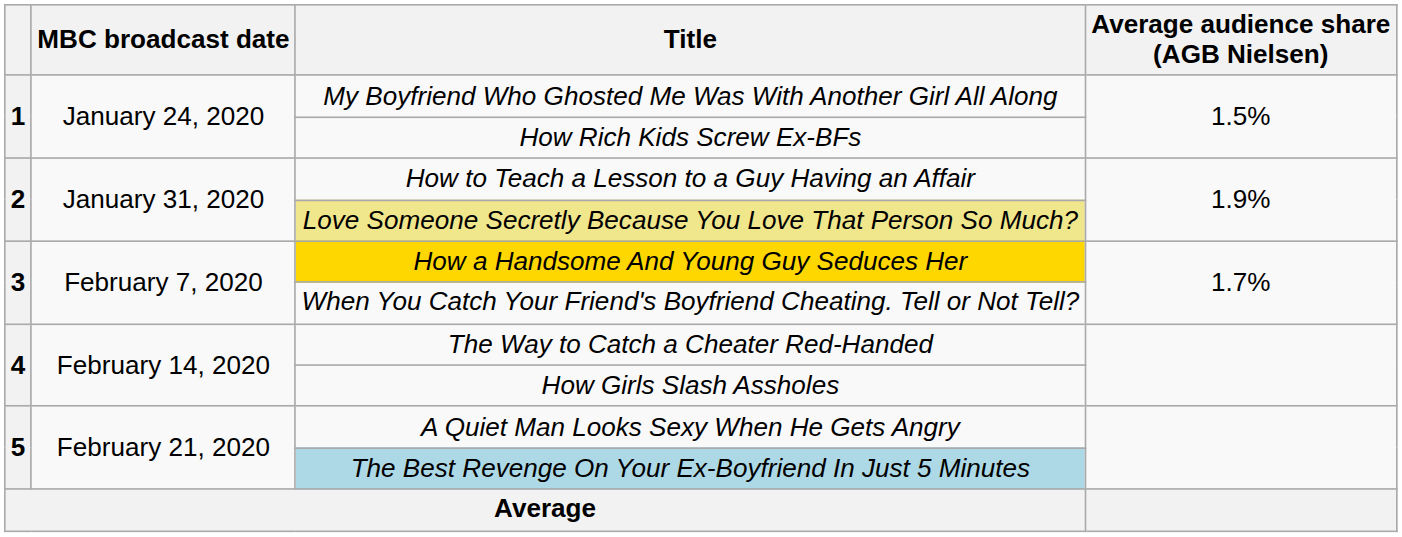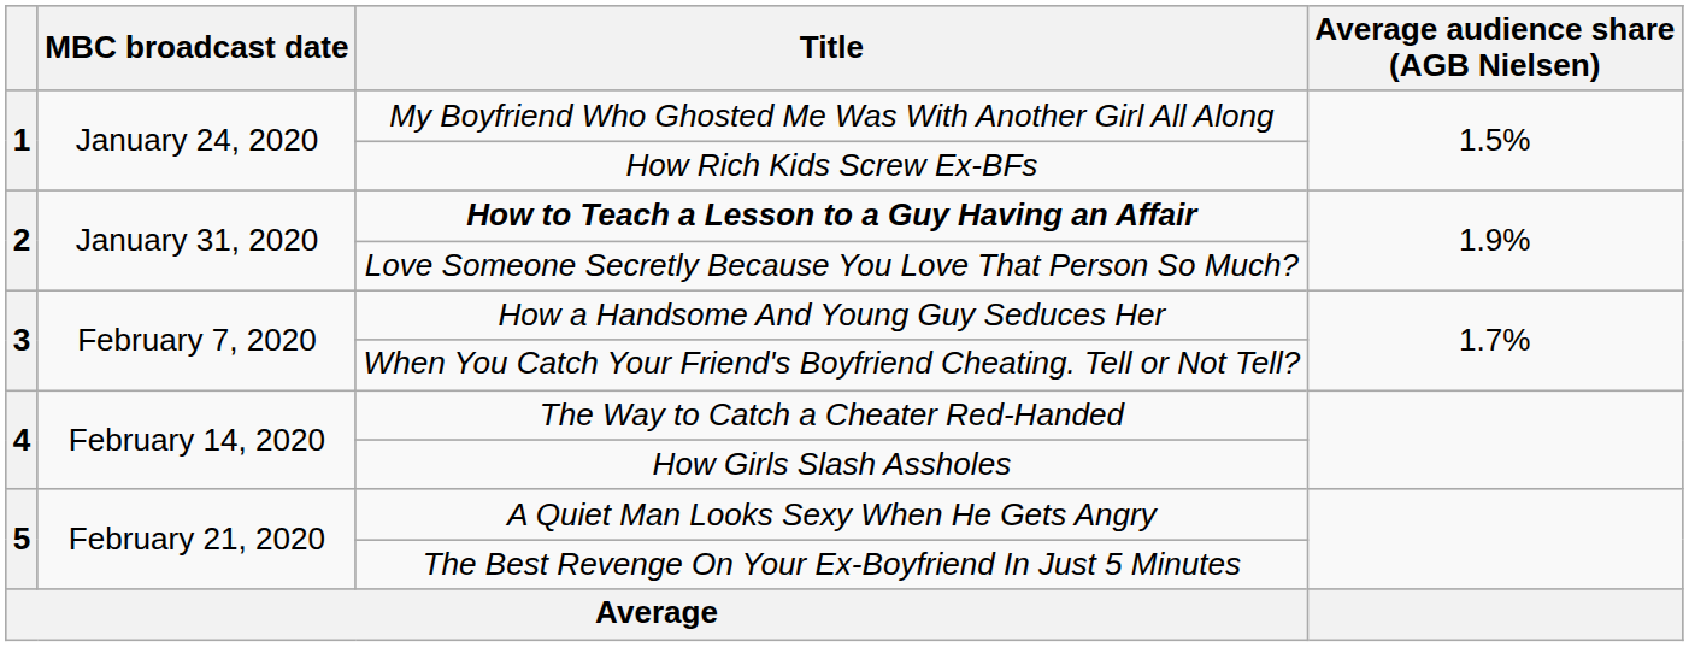How to Teach a Lesson to a Guy Having an Affair | Title: normal -> bold
Love Someone Secretly Because You Love That Person So Much? | Title: khaki background -> no background
How a Handsome And Young Guy Seduces Her | Title: gold background -> no background
The Best Revenge On Your Ex-Boyfriend In Just 5 Minutes | Title: lightblue background -> no background
